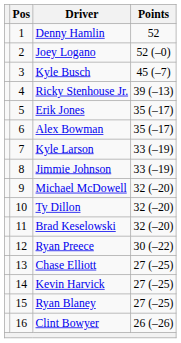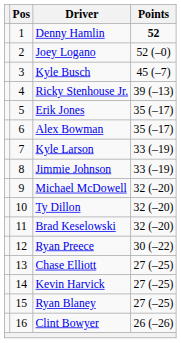Denny Hamlin | Points: normal -> bold
